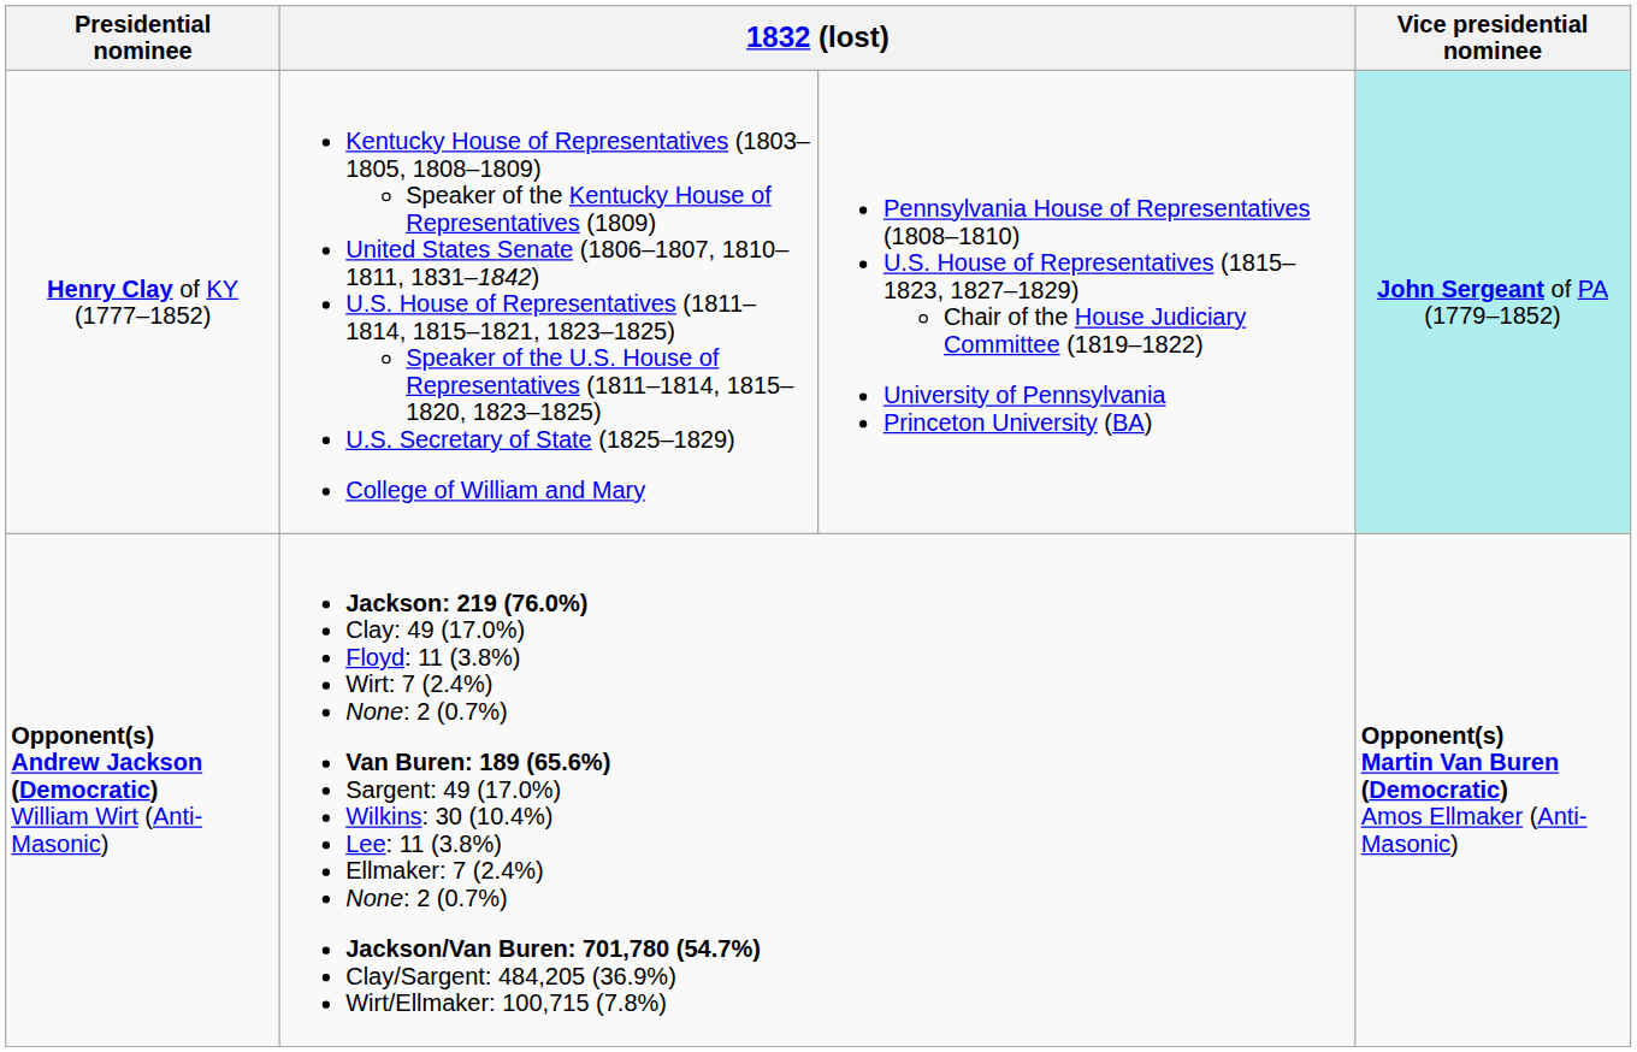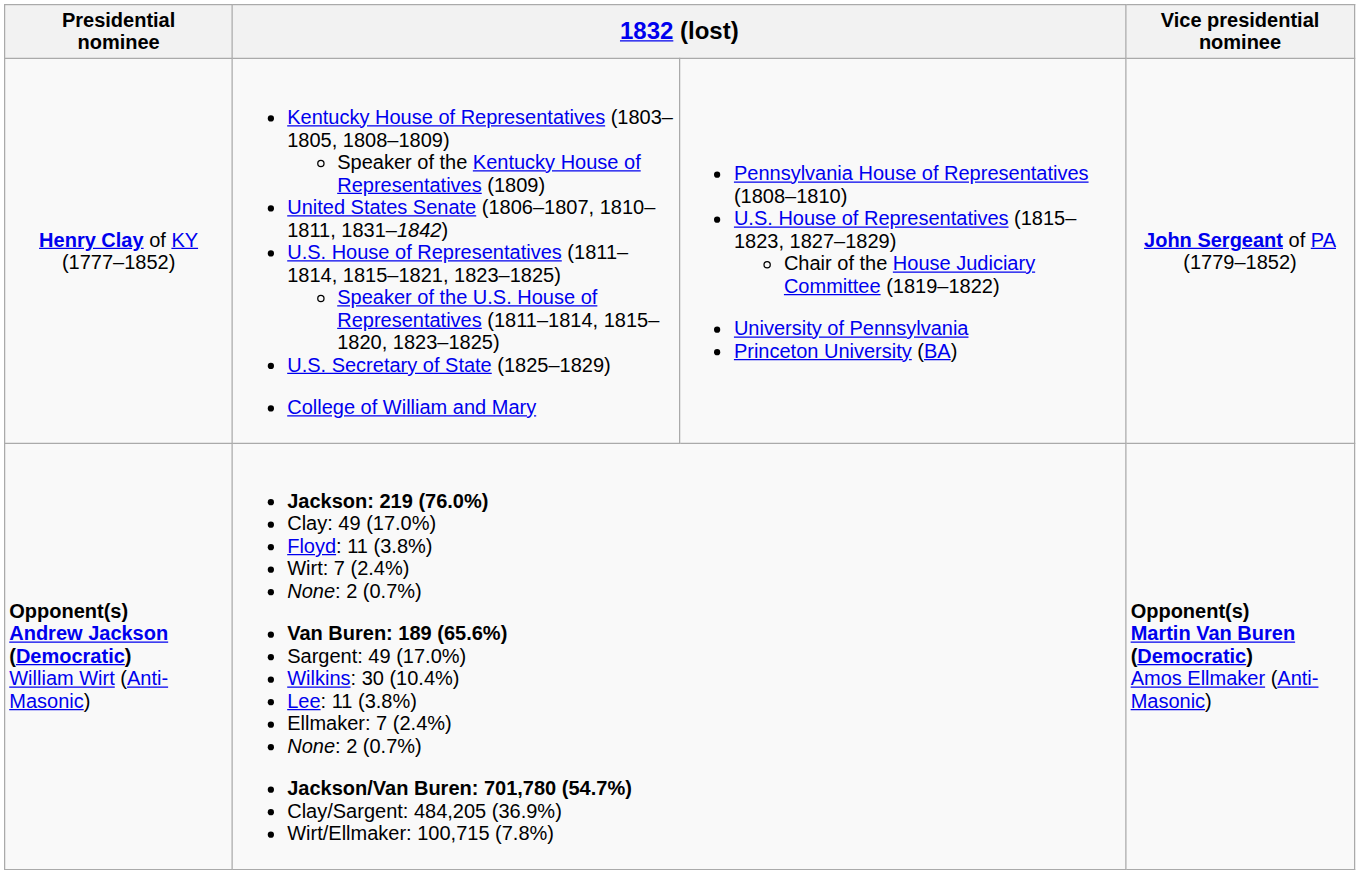Henry Clay of KY (1777–1852) | Vice presidential nominee: paleturquoise background -> no background
